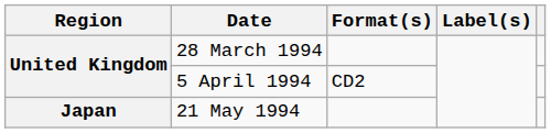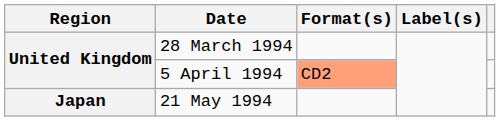5 April 1994 | Format(s): no background -> lightsalmon background
